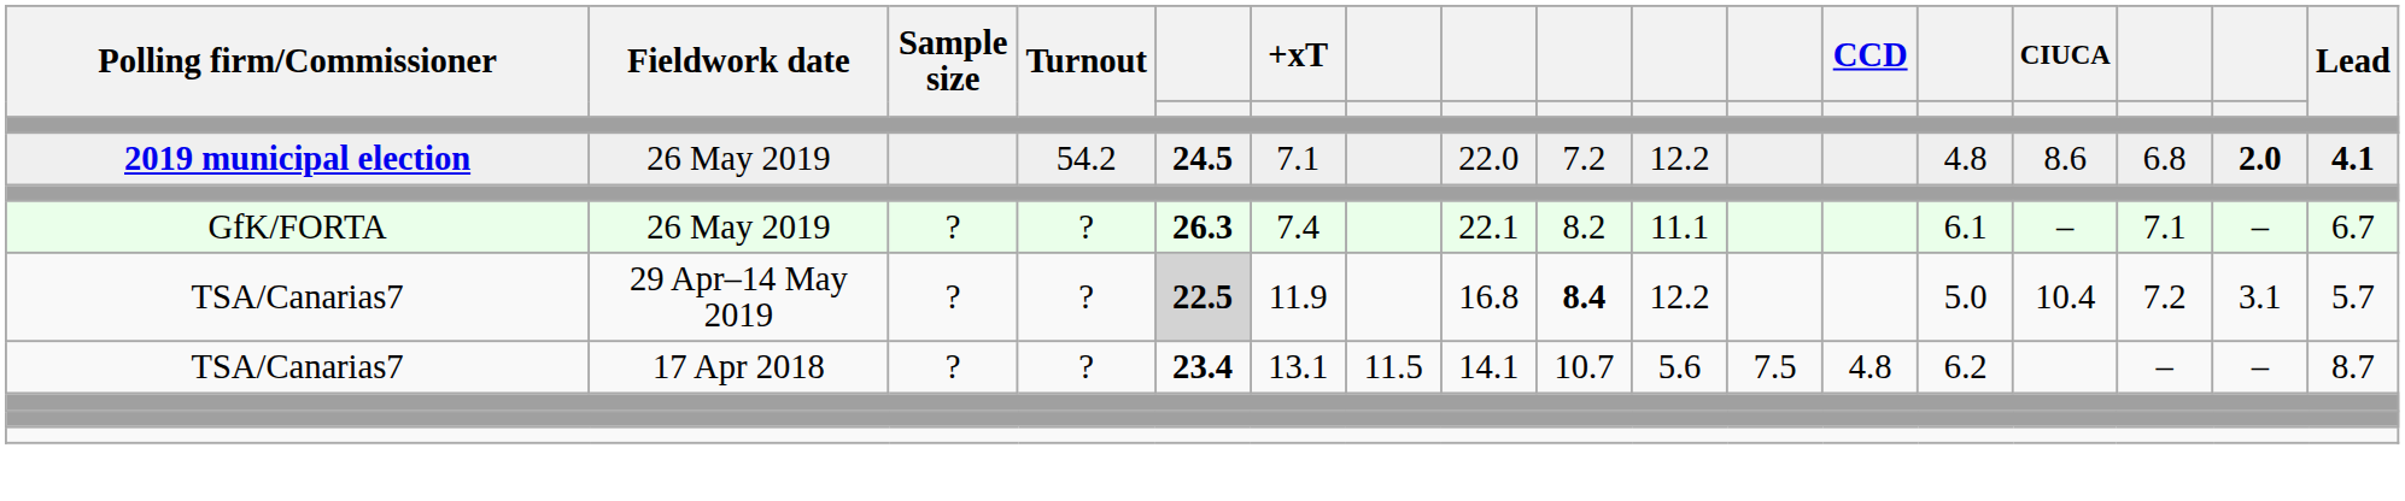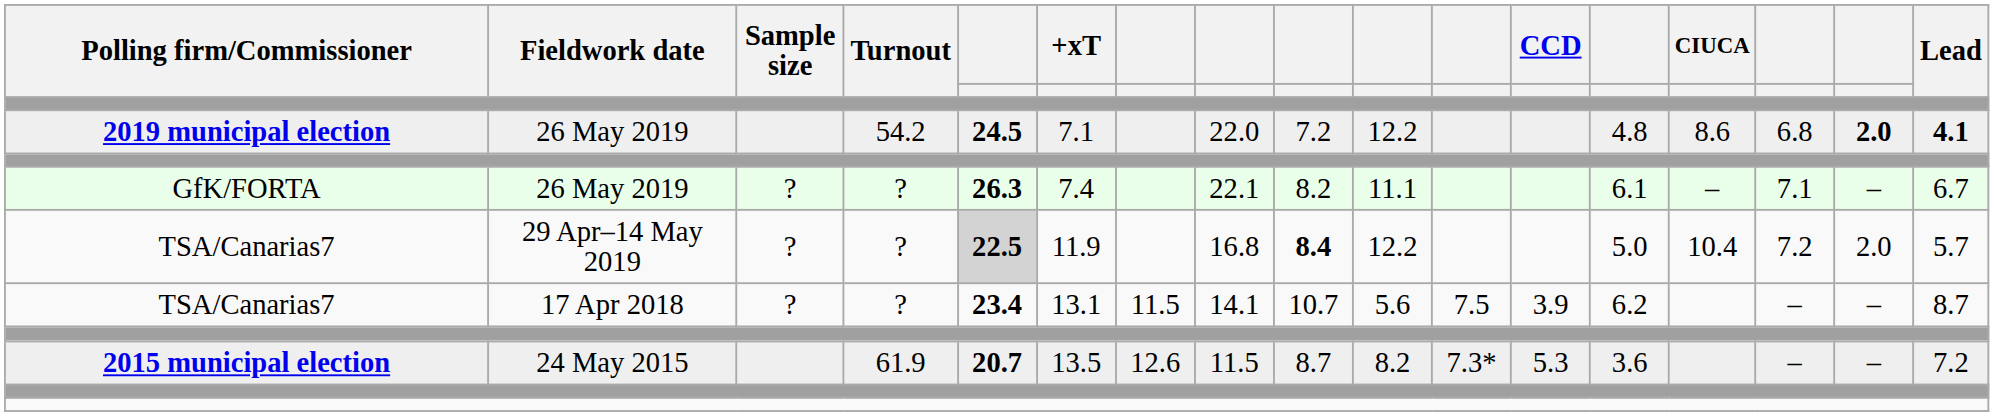TSA/Canarias7 / 29 Apr–14 May 2019 | column 16: 3.1 -> 2.0
TSA/Canarias7 / 17 Apr 2018 | CCD: 4.8 -> 3.9
+ row: 2015 municipal election | 24 May 2015 | 61.9 | 20.7 | 13.5 | 12.6 | 11.5 | 8.7 | 8.2 | 7.3* | 5.3 | 3.6 | – | – | 7.2
